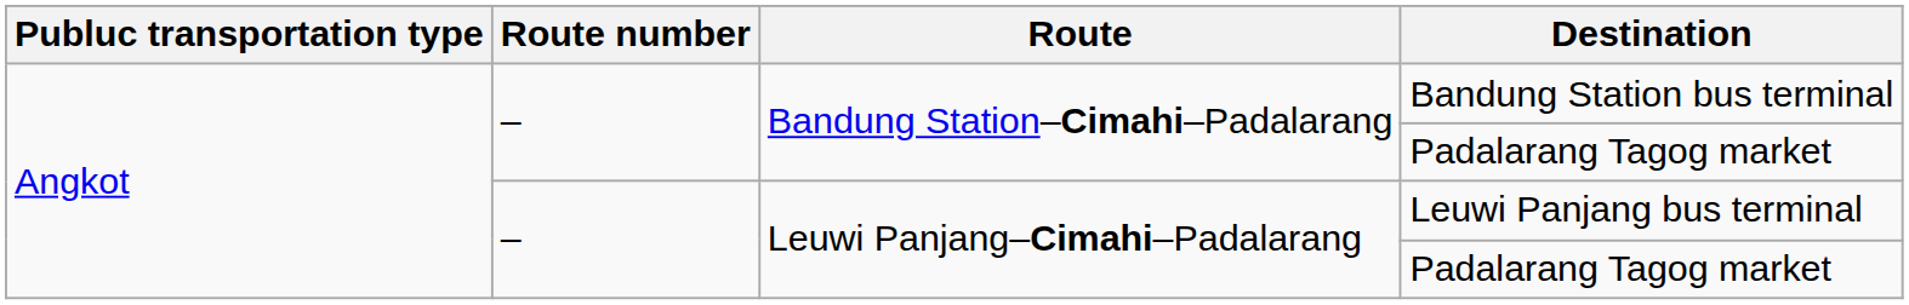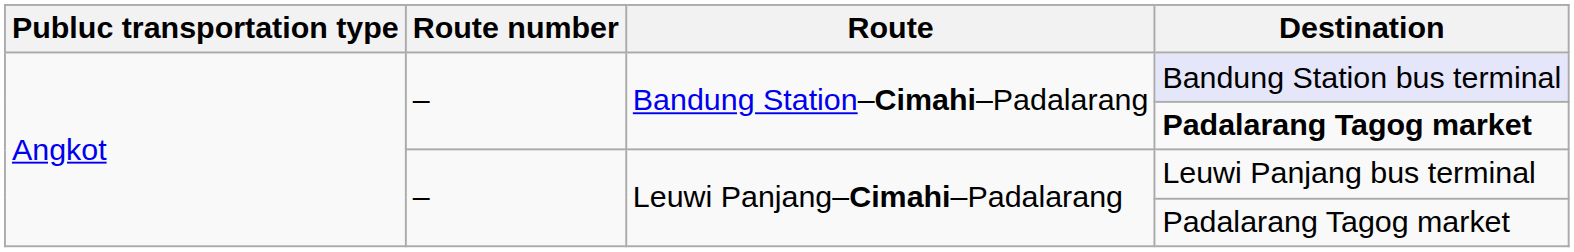Bandung Station bus terminal | Destination: no background -> lavender background
Bandung Station–Cimahi–Padalarang / Padalarang Tagog market | Destination: normal -> bold
